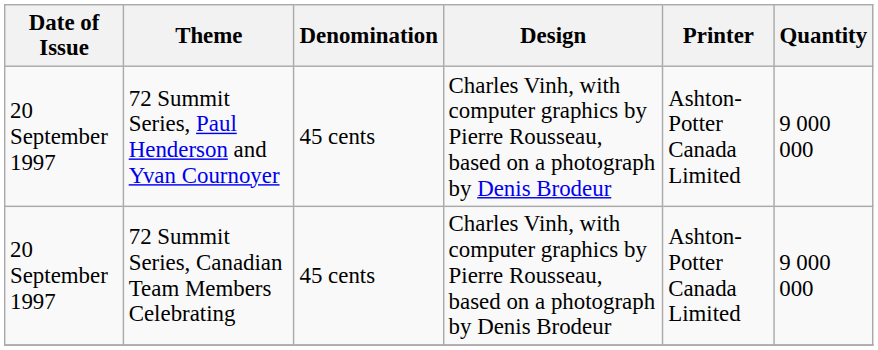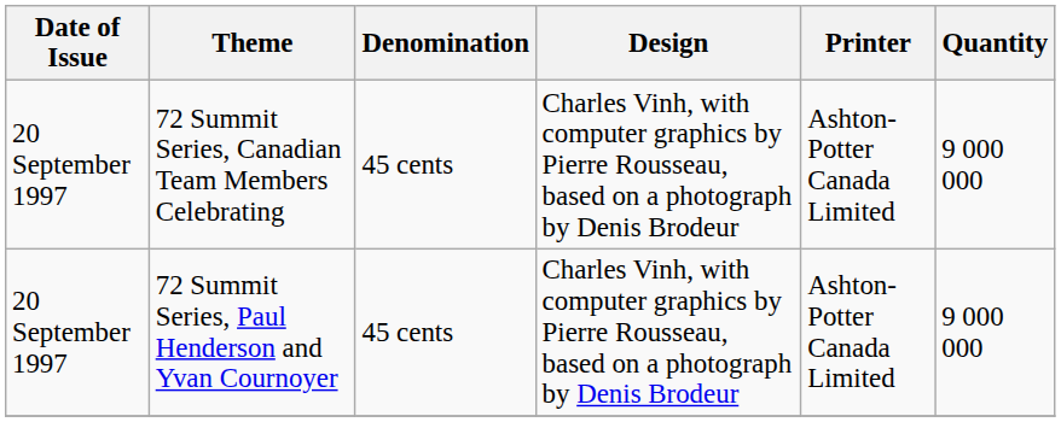rows swapped: 72 Summit Series, Paul Henderson and Yvan Cournoyer <-> 72 Summit Series, Canadian Team Members Celebrating
